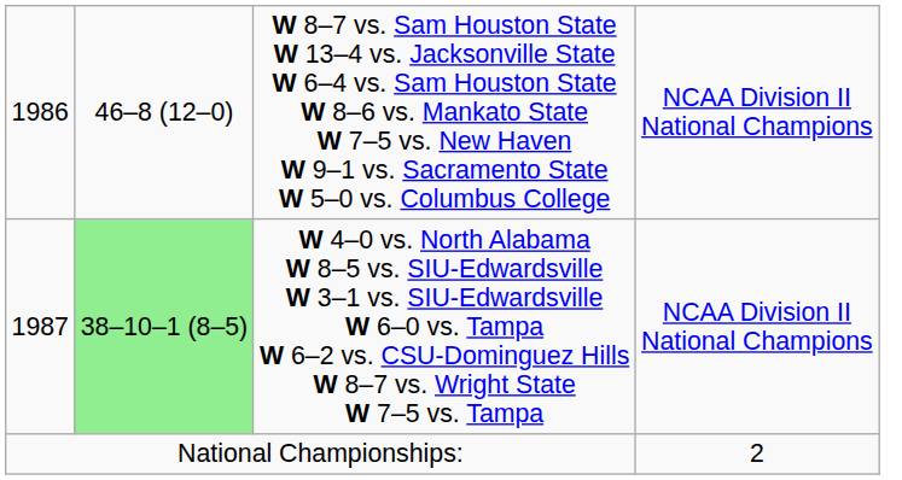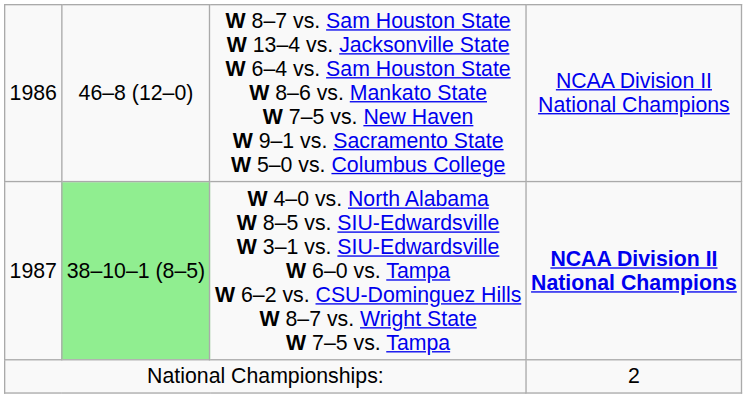1987 | column 4: normal -> bold
